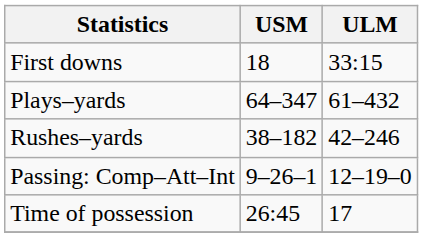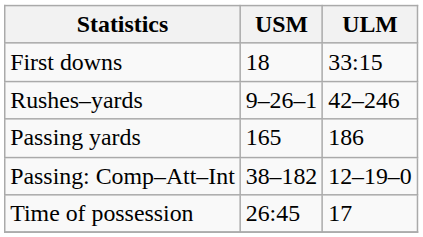- row: Plays–yards | 64–347 | 61–432
Rushes–yards | USM: 38–182 -> 9–26–1
+ row: Passing yards | 165 | 186
Passing: Comp–Att–Int | USM: 9–26–1 -> 38–182
